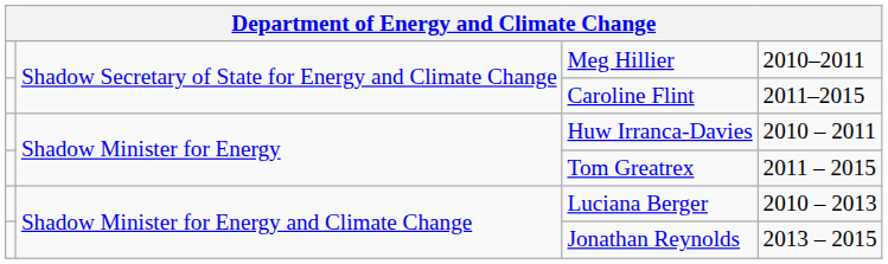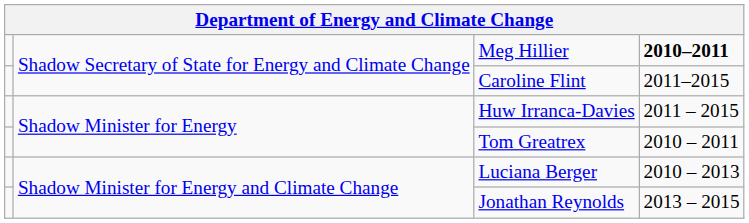Meg Hillier | column 4: normal -> bold
Huw Irranca-Davies | column 4: 2010 – 2011 -> 2011 – 2015
Tom Greatrex | column 4: 2011 – 2015 -> 2010 – 2011
